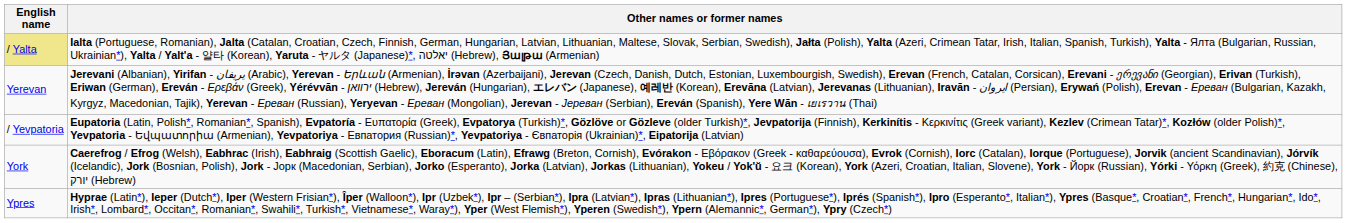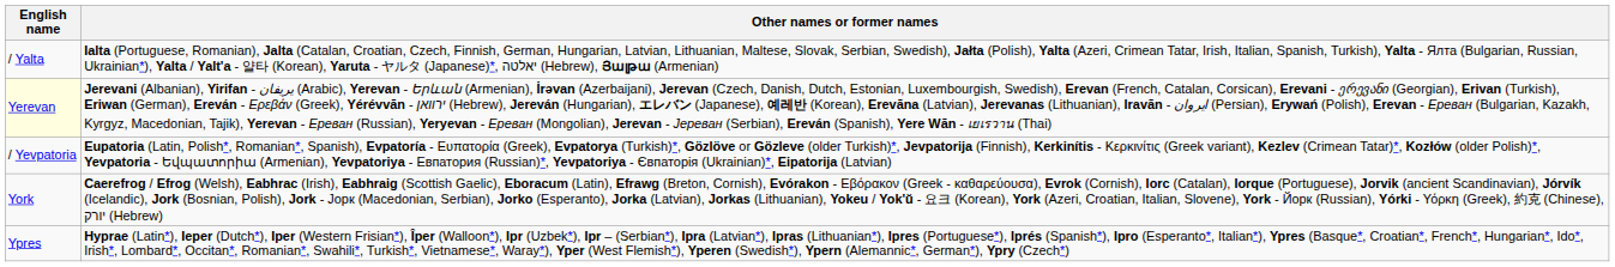/ Yalta | English name: khaki background -> no background
Yerevan | English name: no background -> lightyellow background
